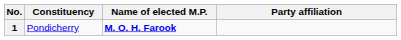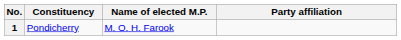1 | Name of elected M.P.: bold -> normal
